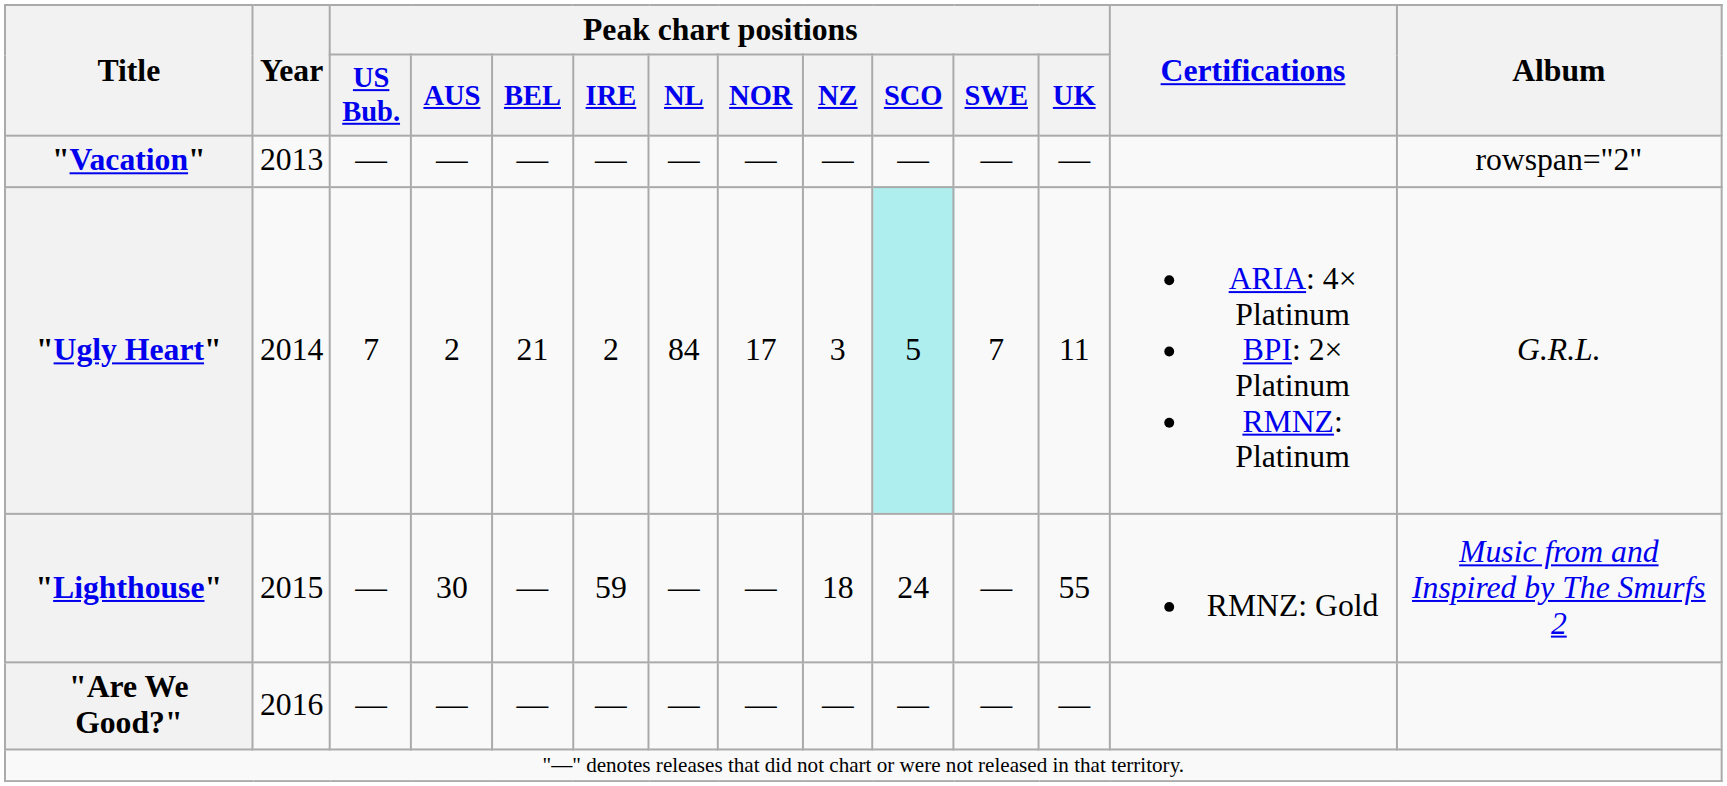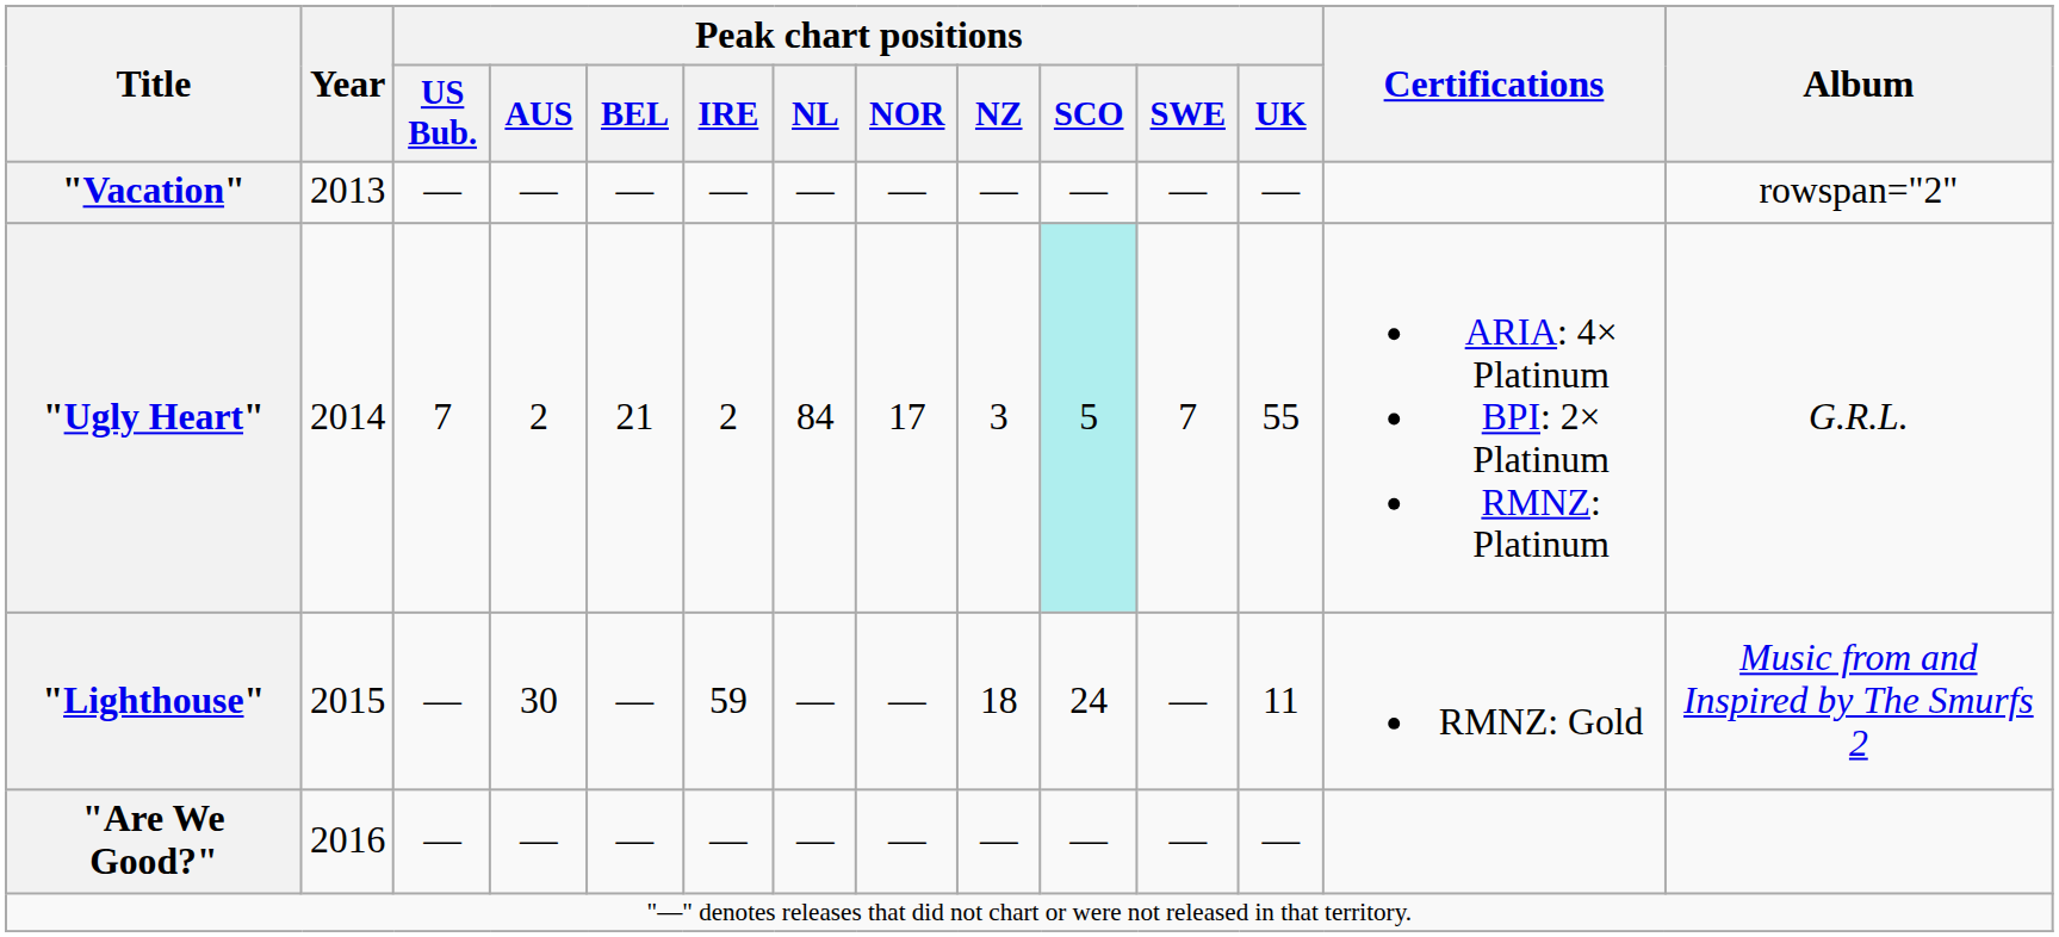"Ugly Heart" | Peak chart positions / UK: 11 -> 55
"Lighthouse" | Peak chart positions / UK: 55 -> 11
